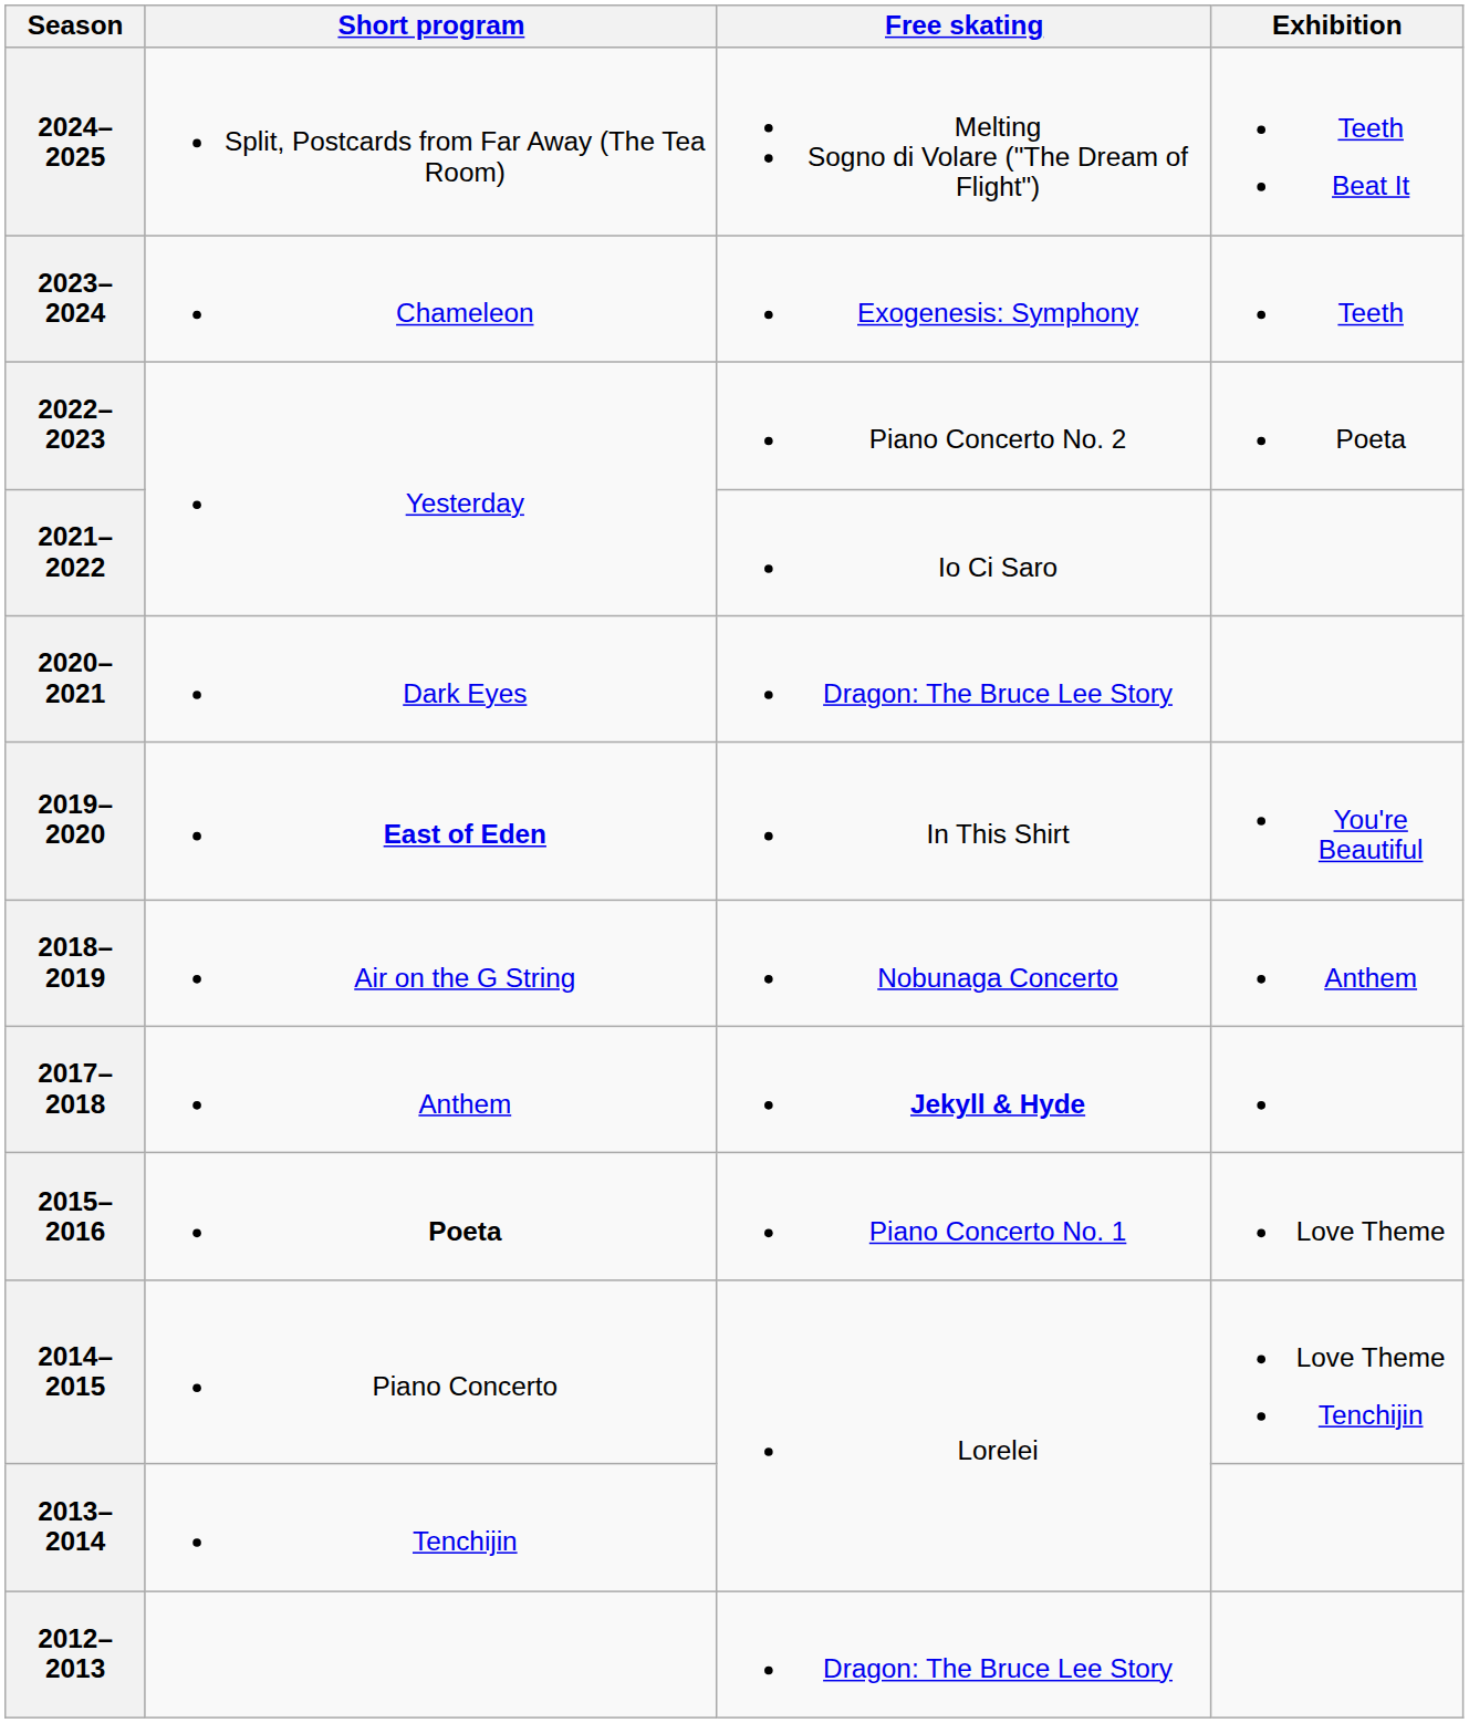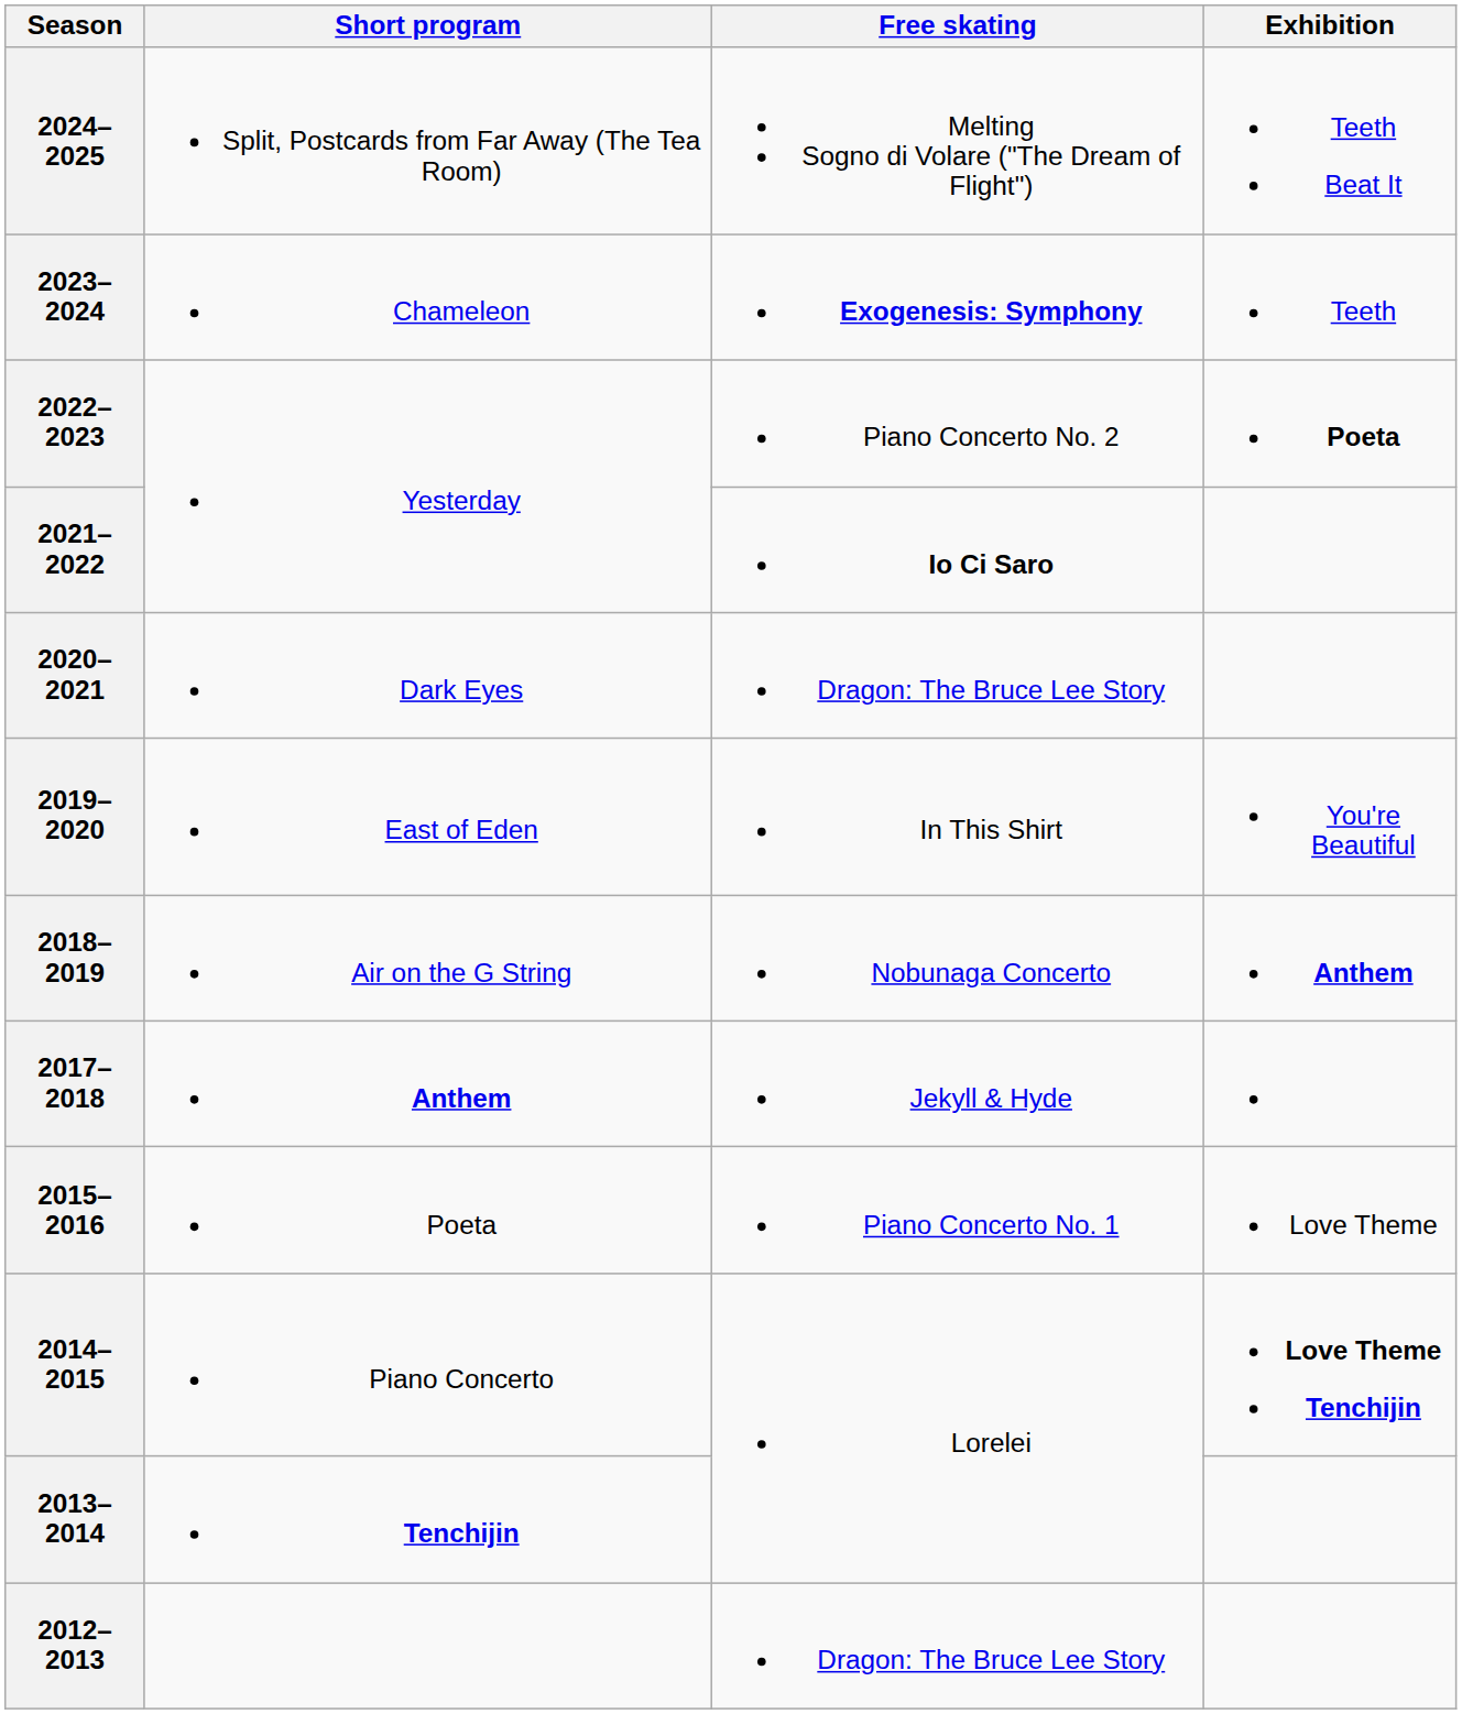2023–2024 | Free skating: normal -> bold
2022–2023 | Exhibition: normal -> bold
2021–2022 | Free skating: normal -> bold
2019–2020 | Short program: bold -> normal
2018–2019 | Exhibition: normal -> bold
2017–2018 | Short program: normal -> bold
2017–2018 | Free skating: bold -> normal
2015–2016 | Short program: bold -> normal
2014–2015 | Exhibition: normal -> bold
2013–2014 | Short program: normal -> bold
